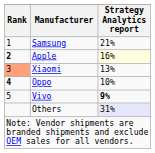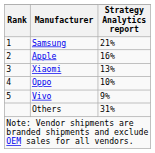Apple | Rank: bold -> normal
Apple | Strategy Analytics report: lightyellow background -> no background
Xiaomi | Rank: lightsalmon background -> no background
Oppo | Rank: bold -> normal
Vivo | Strategy Analytics report: bold -> normal
Others | Strategy Analytics report: lavender background -> no background
